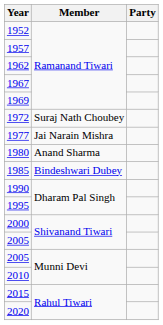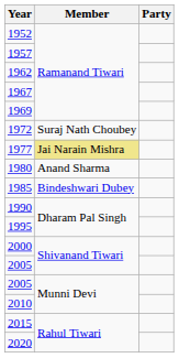1977 | Member: no background -> khaki background
